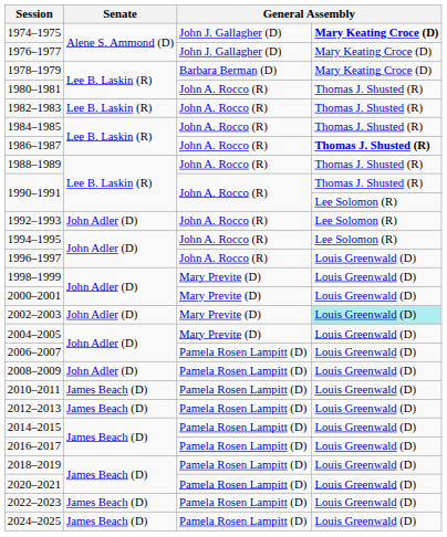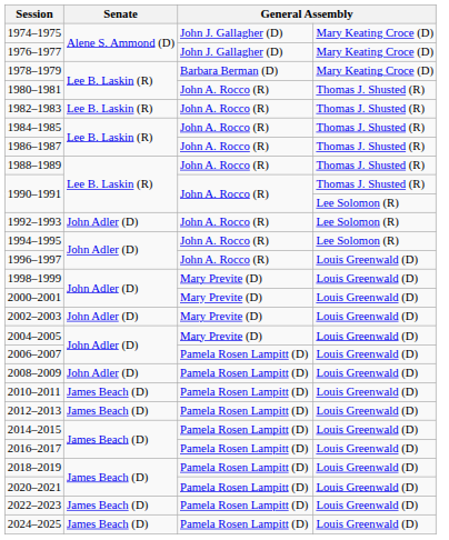1974–1975 | column 4: bold -> normal
1986–1987 | column 4: bold -> normal
2002–2003 | column 4: paleturquoise background -> no background
